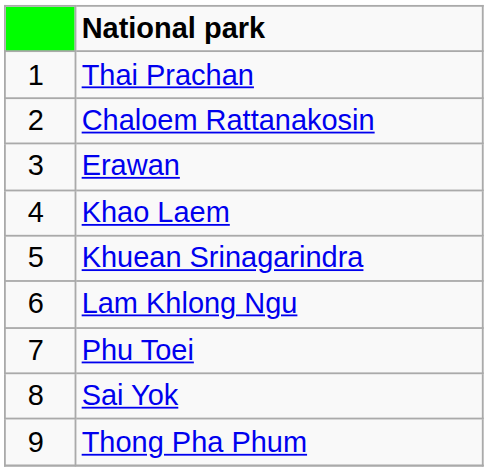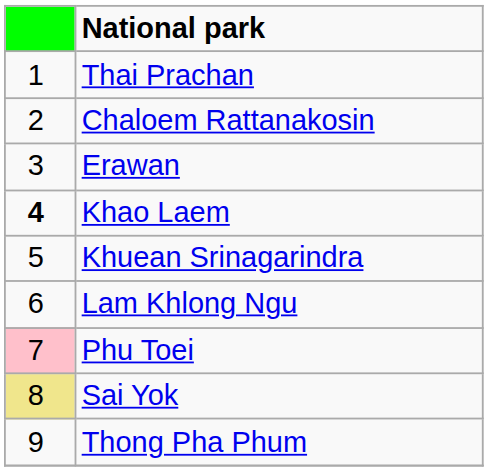Khao Laem | column 1: normal -> bold
Phu Toei | column 1: no background -> pink background
Sai Yok | column 1: no background -> khaki background
